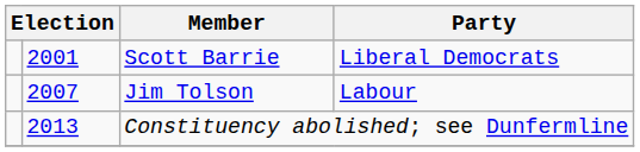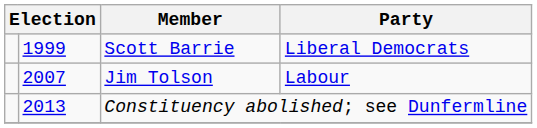Scott Barrie | column 2: 2001 -> 1999
